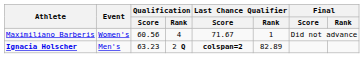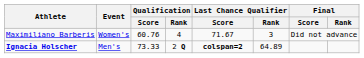Maximiliano Barberis | Qualification / Score: 60.56 -> 60.76
Maximiliano Barberis | Last Chance Qualifier / Rank: 1 -> 3
Ignacia Holscher | Qualification / Score: 63.23 -> 73.33
Ignacia Holscher | Last Chance Qualifier / Rank: 82.89 -> 64.89
